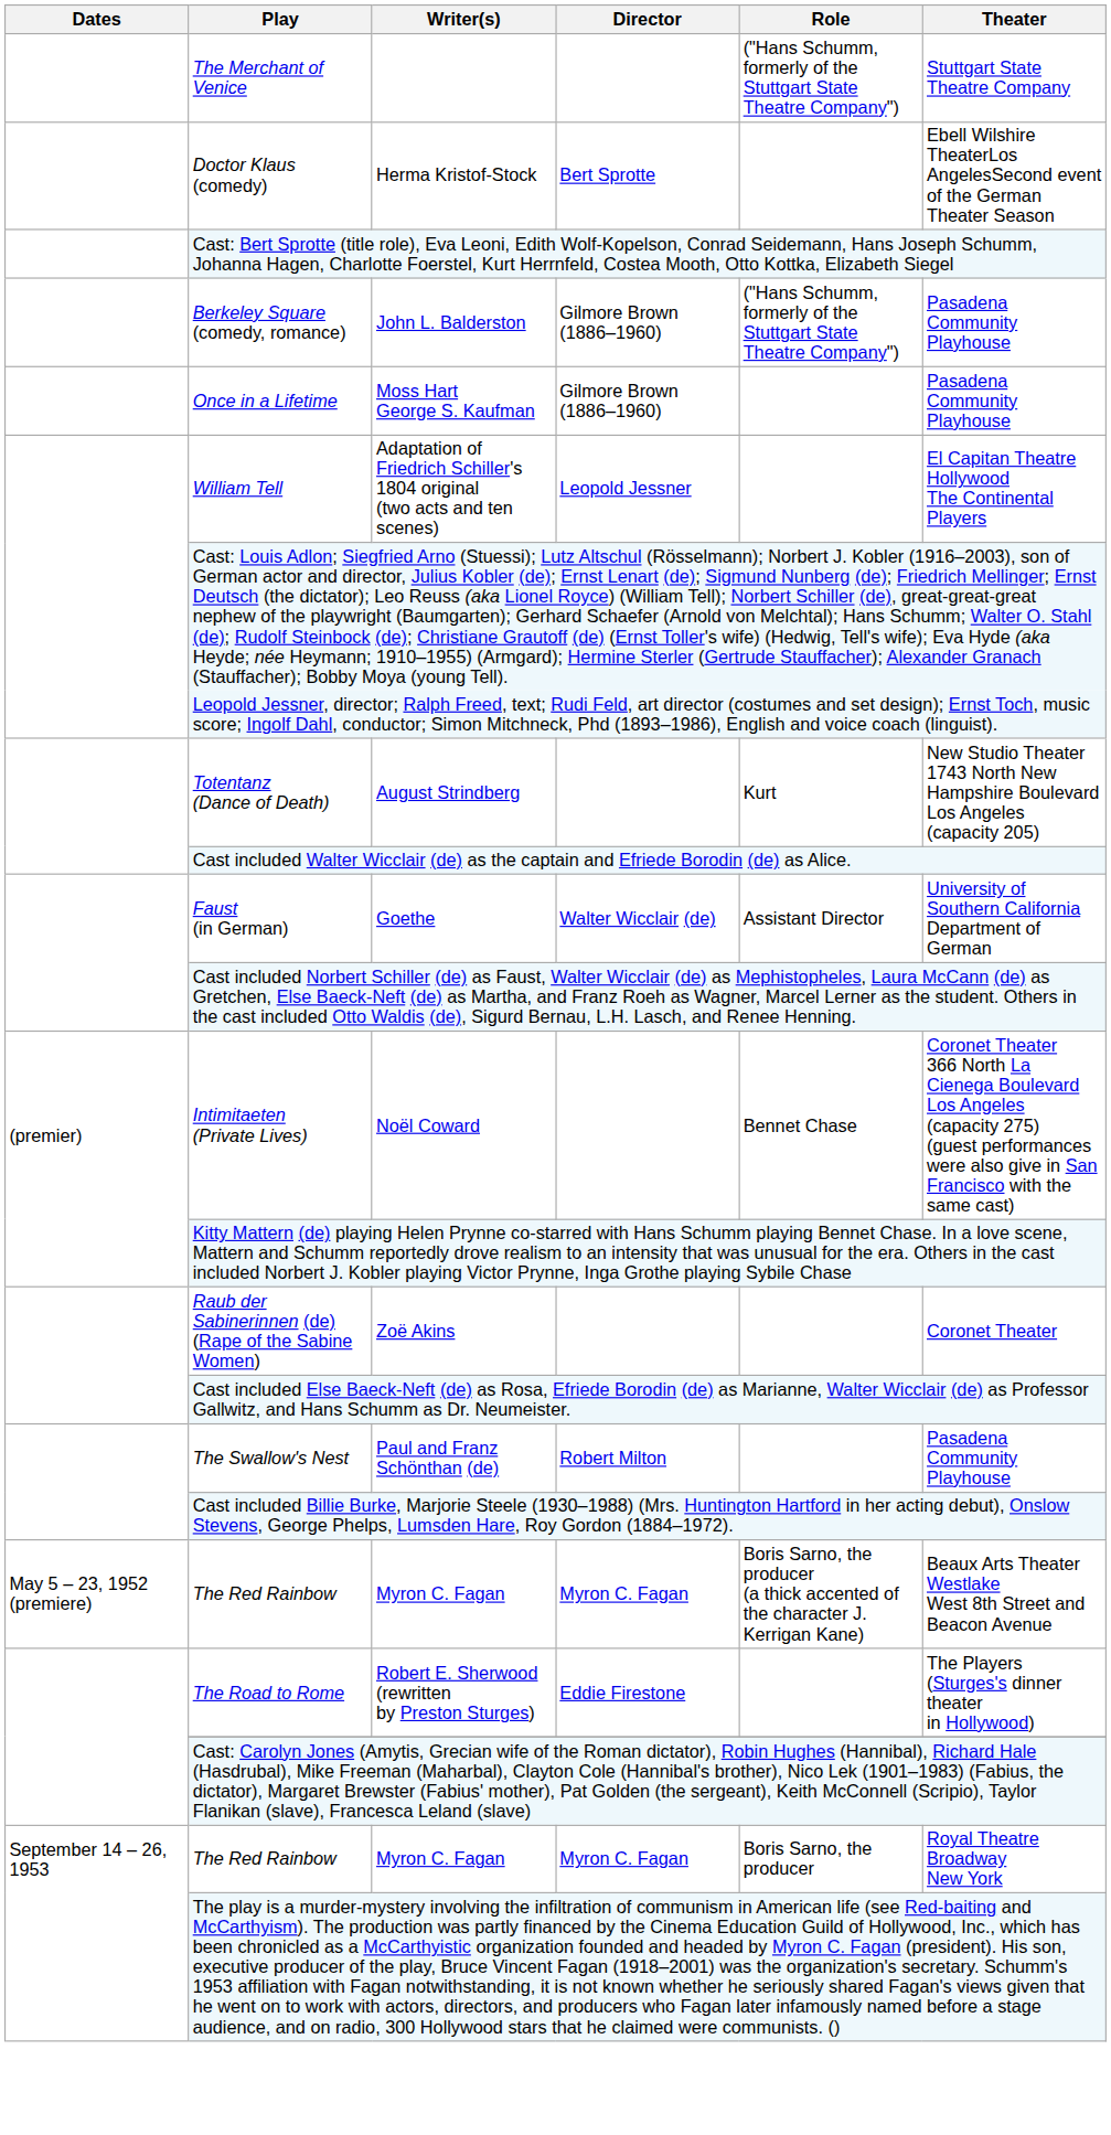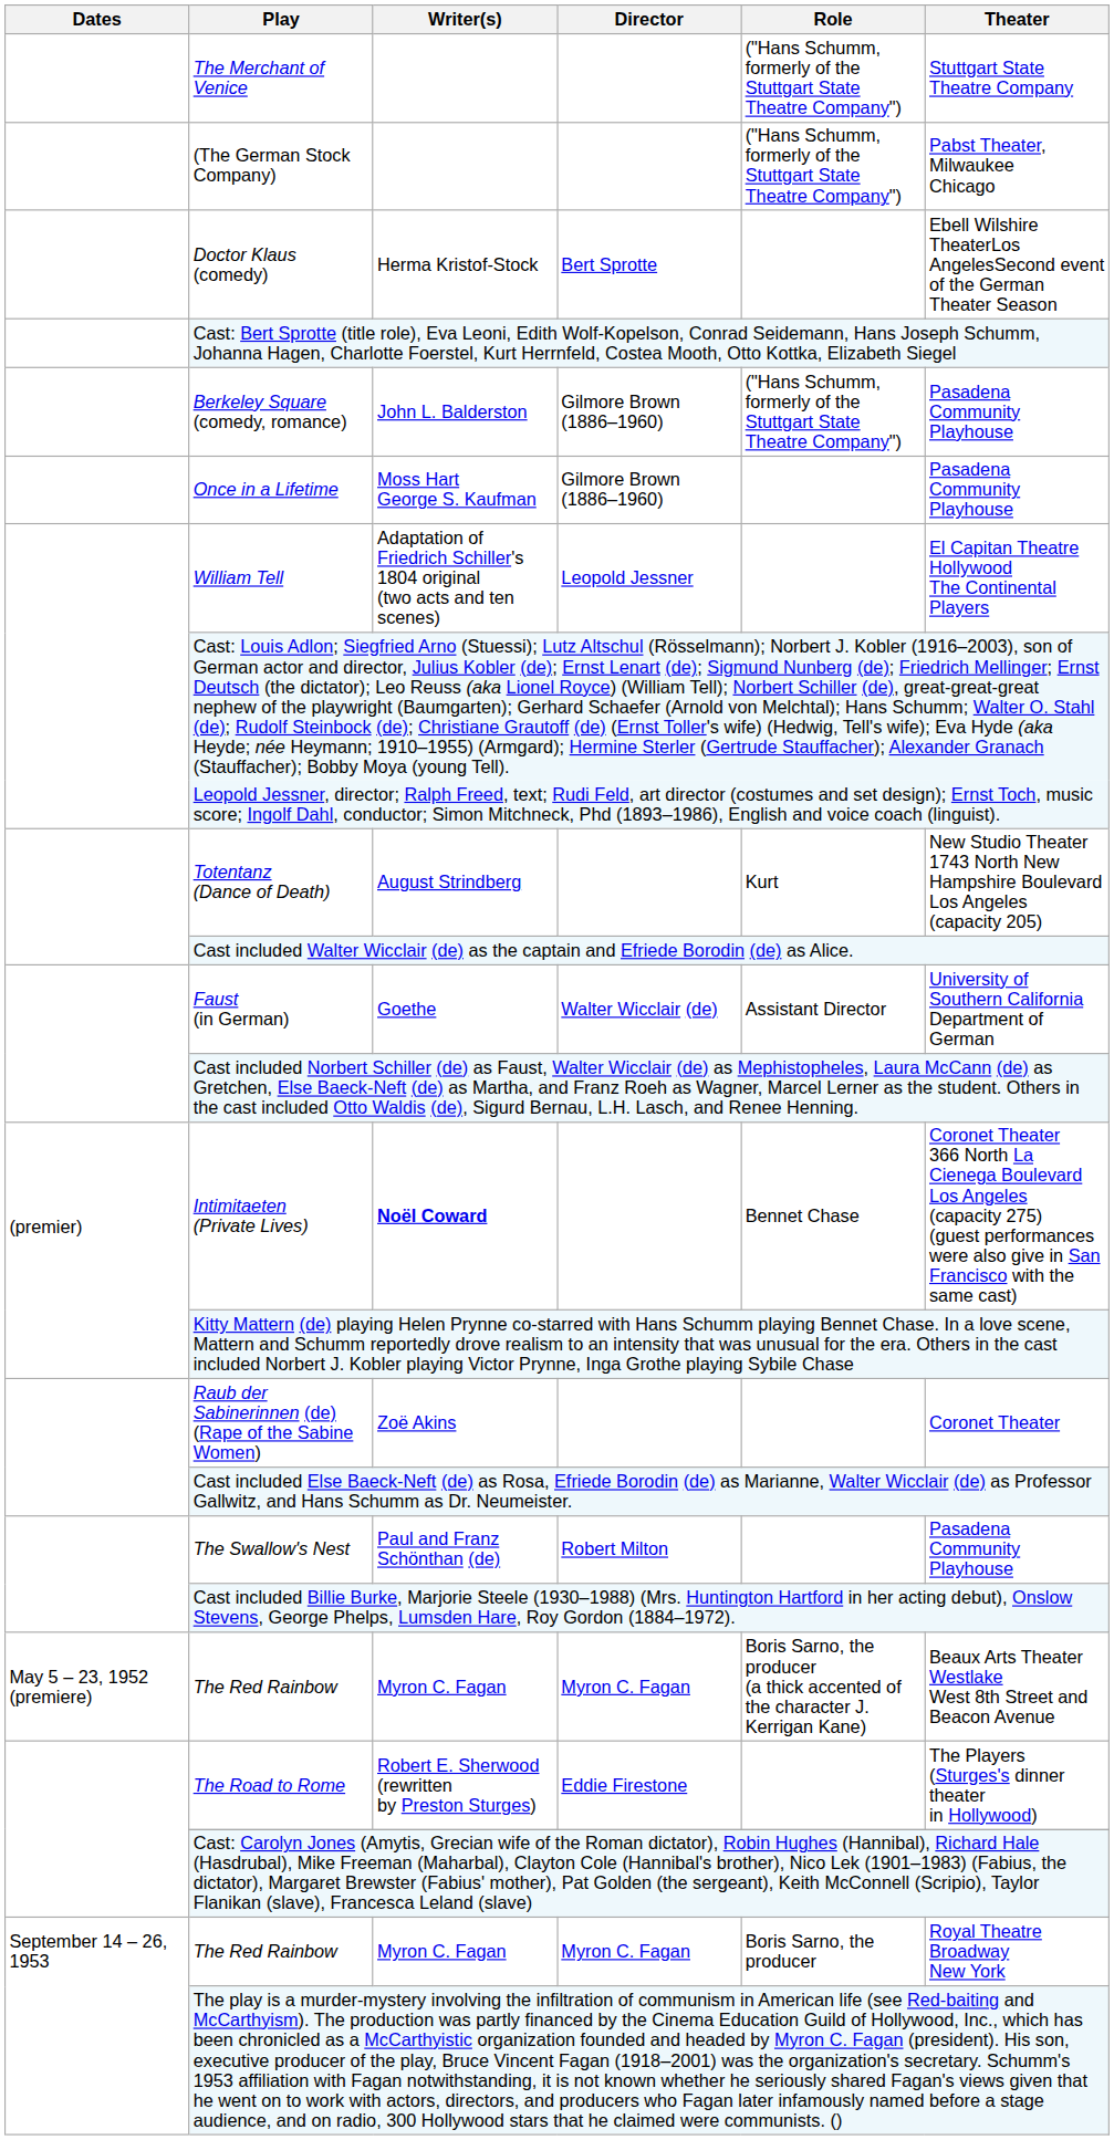+ row: (The German Stock Company) | ("Hans Schumm, formerly of the Stuttgart State Theatre Company") | Pabst Theater, Milwaukee Chicago
Intimitaeten (Private Lives) | Writer(s): normal -> bold
